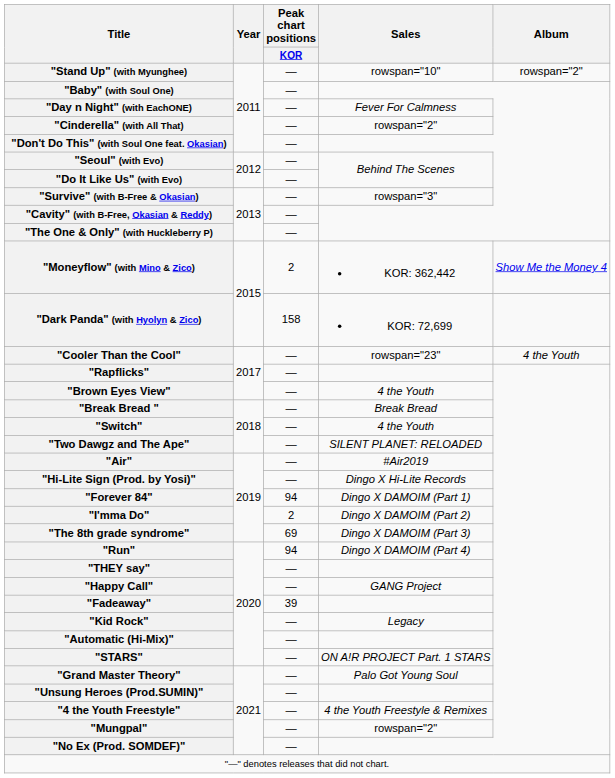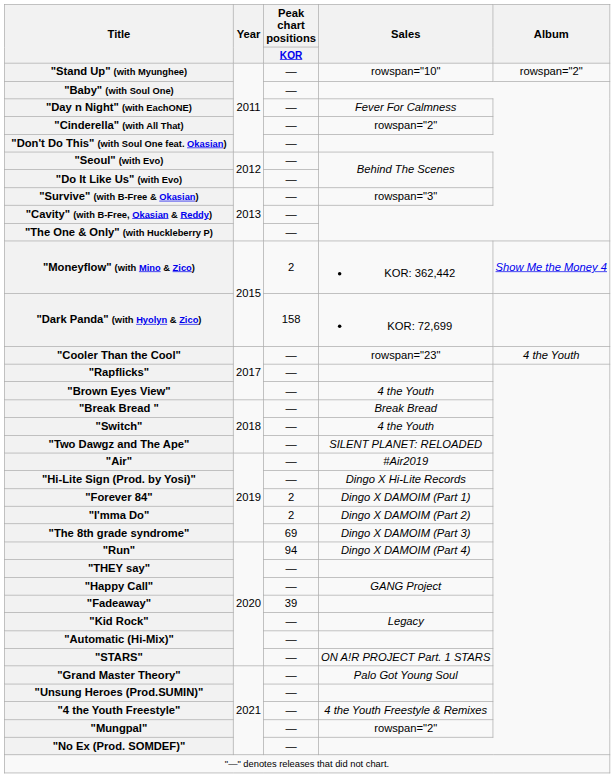"Forever 84" | Peak chart positions / KOR: 94 -> 2
